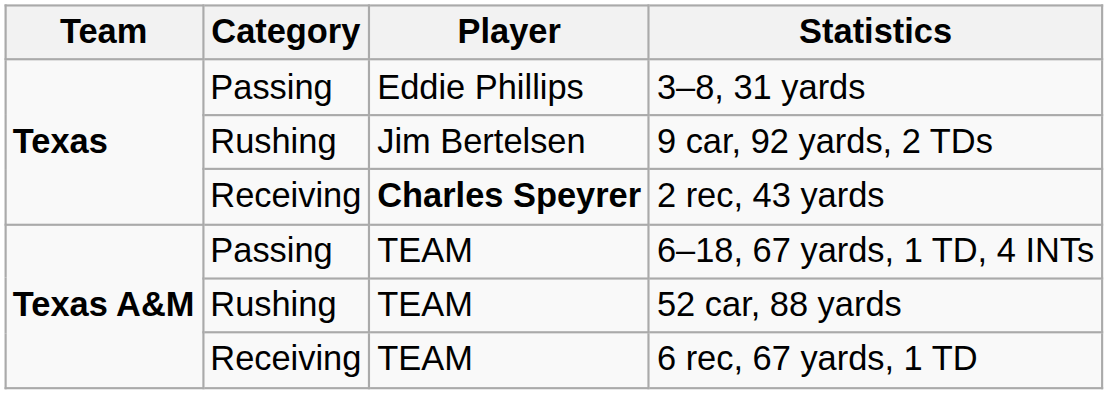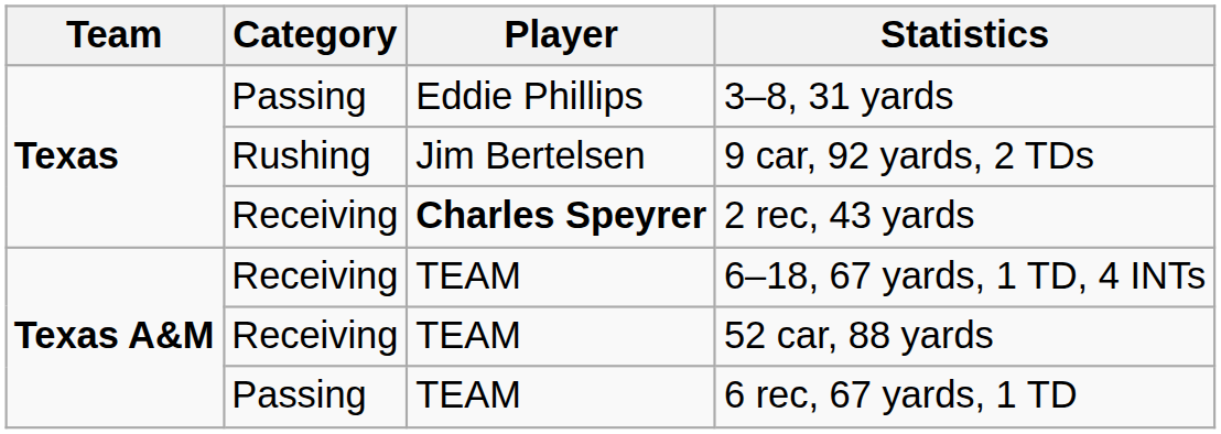6–18, 67 yards, 1 TD, 4 INTs | Category: Passing -> Receiving
52 car, 88 yards | Category: Rushing -> Receiving
6 rec, 67 yards, 1 TD | Category: Receiving -> Passing
